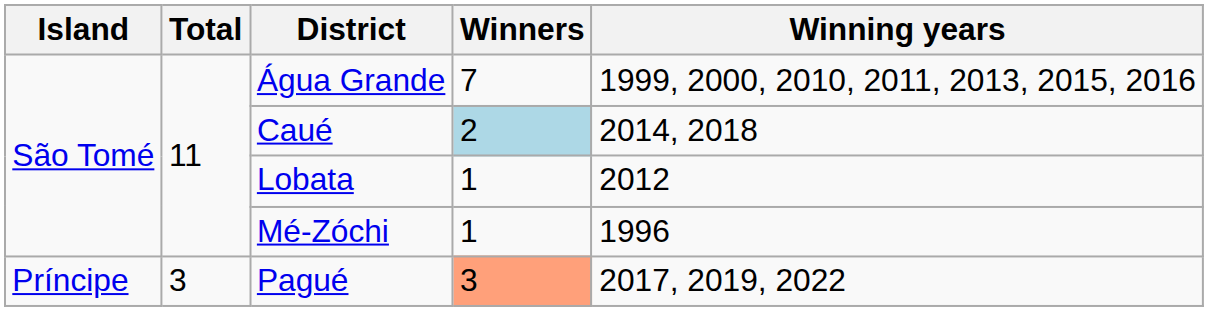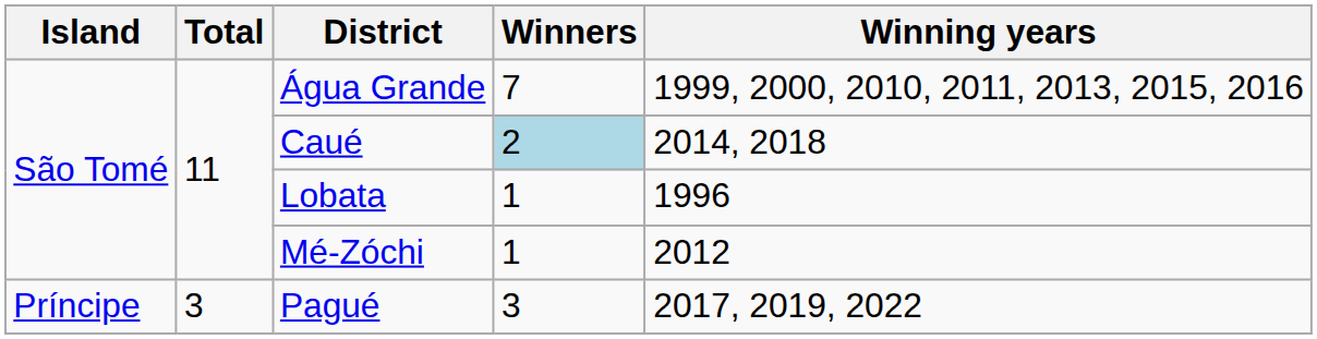Lobata | Winning years: 2012 -> 1996
Mé-Zóchi | Winning years: 1996 -> 2012
Pagué | Winners: lightsalmon background -> no background
